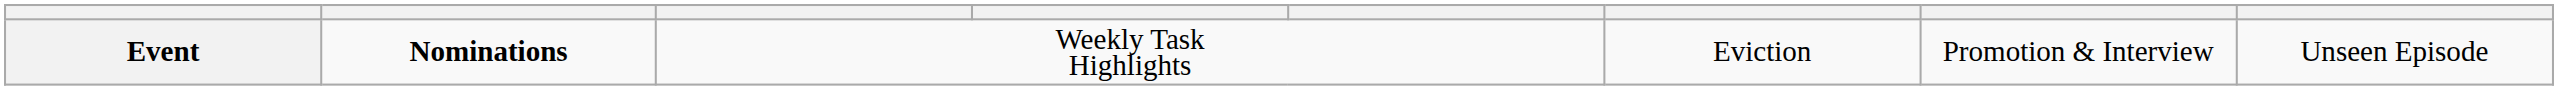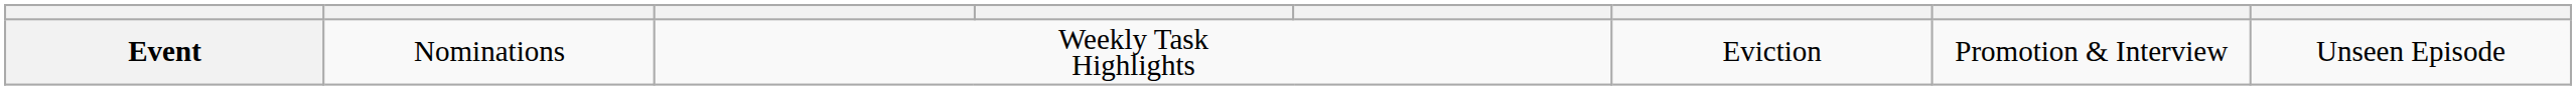Event | column 2: bold -> normal
